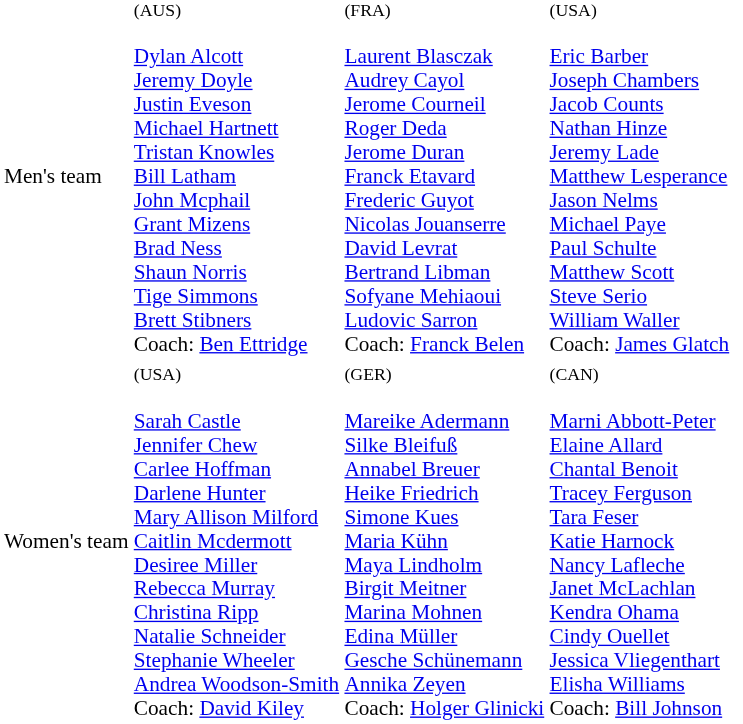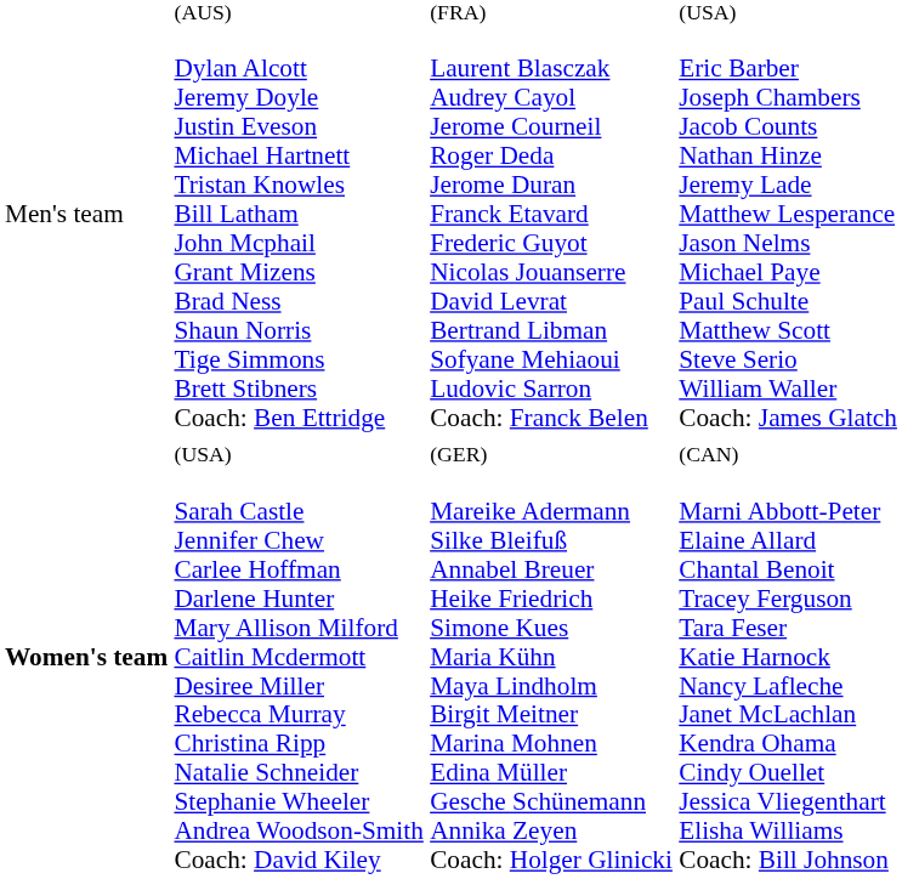Women's team | column 1: normal -> bold
